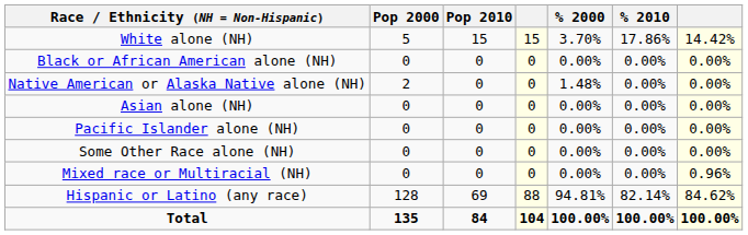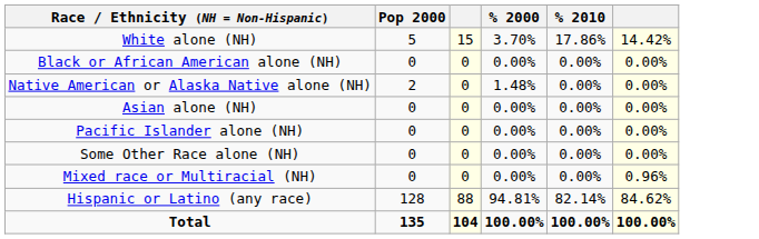- column: Pop 2010 | 15 | 0 | 0 | 0 | 0 | 0 | 0 | 69 | 84
